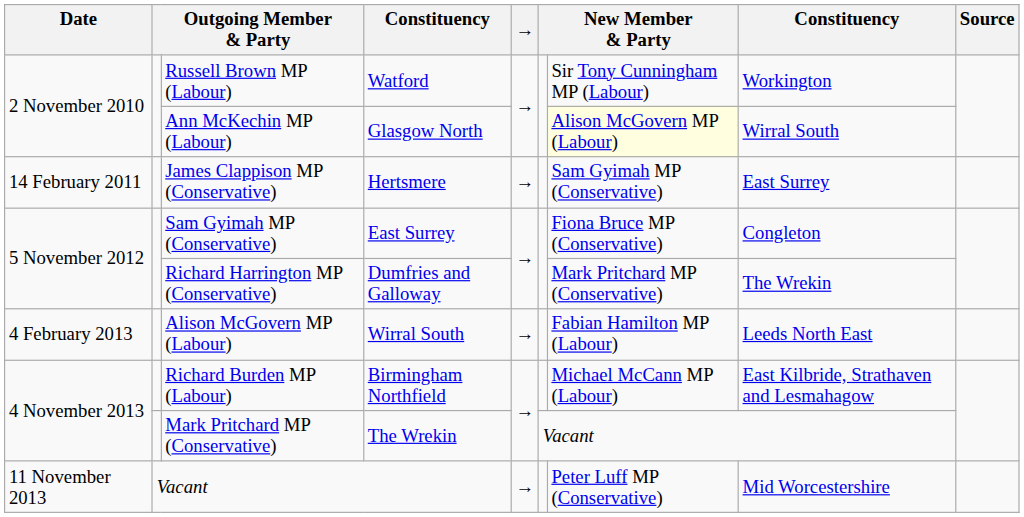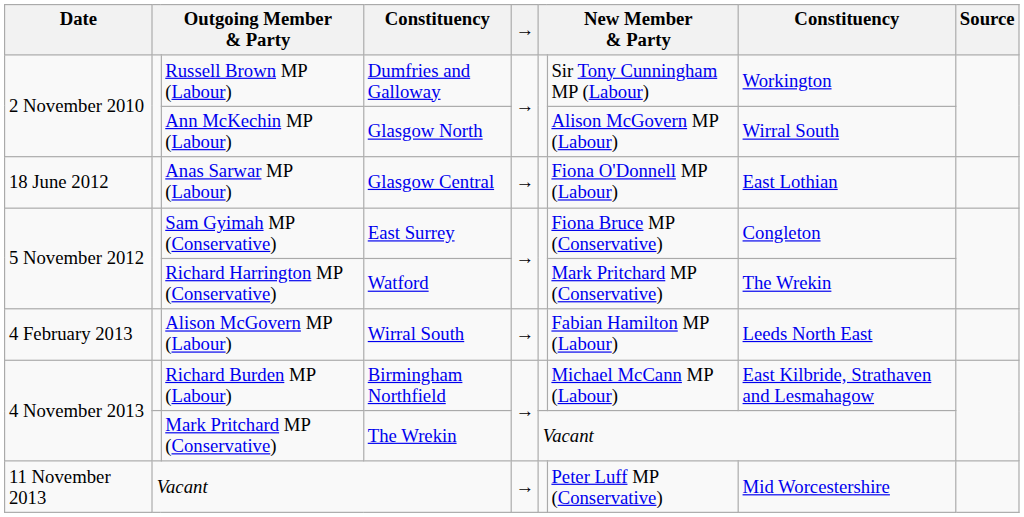Russell Brown MP (Labour) | column 4: Watford -> Dumfries and Galloway
Ann McKechin MP (Labour) | column 7: lightyellow background -> no background
- row: 14 February 2011 | James Clappison MP (Conservative) | Hertsmere | → | Sam Gyimah MP (Conservative) | East Surrey
+ row: 18 June 2012 | Anas Sarwar MP (Labour) | Glasgow Central | → | Fiona O'Donnell MP (Labour) | East Lothian
Richard Harrington MP (Conservative) | column 4: Dumfries and Galloway -> Watford
